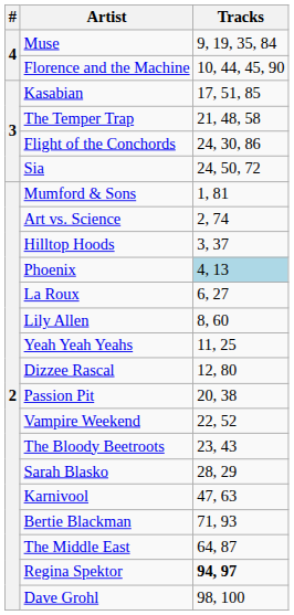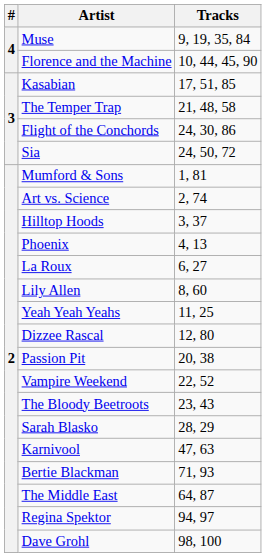Phoenix | Tracks: lightblue background -> no background
Regina Spektor | Tracks: bold -> normal
